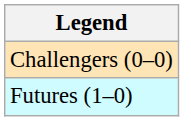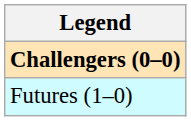row 2 | column 1: normal -> bold
